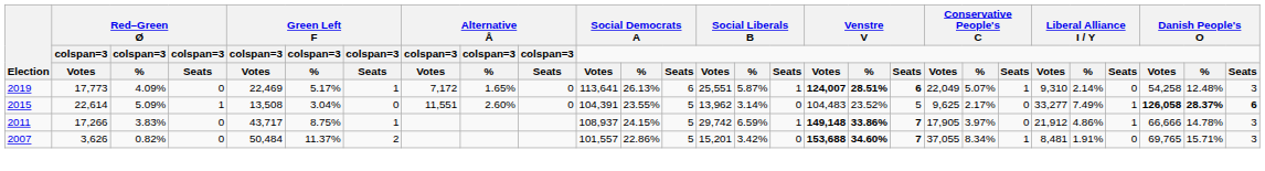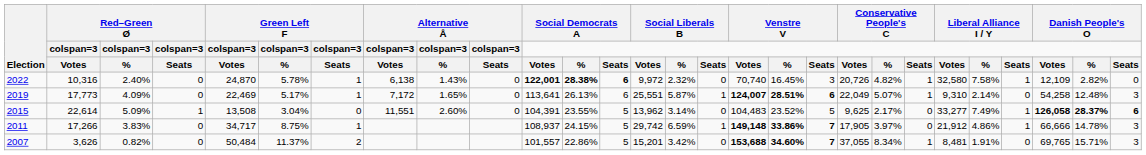+ row: 2022 | 10,316 | 2.40% | 0 | 24,870 | 5.78% | 1 | 6,138 | 1.43% | 0 | 122,001 | 28.38% | 6 | 9,972 | 2.32% | 0 | 70,740 | 16.45% | 3 | 20,726 | 4.82% | 1 | 32,580 | 7.58% | 1 | 12,109 | 2.82% | 0
2011 | Green Left F / colspan=3 / Votes: 43,717 -> 34,717
